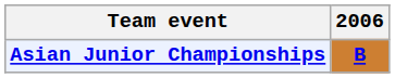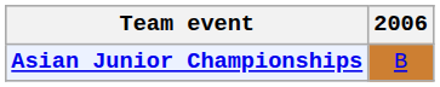Asian Junior Championships | 2006: bold -> normal
